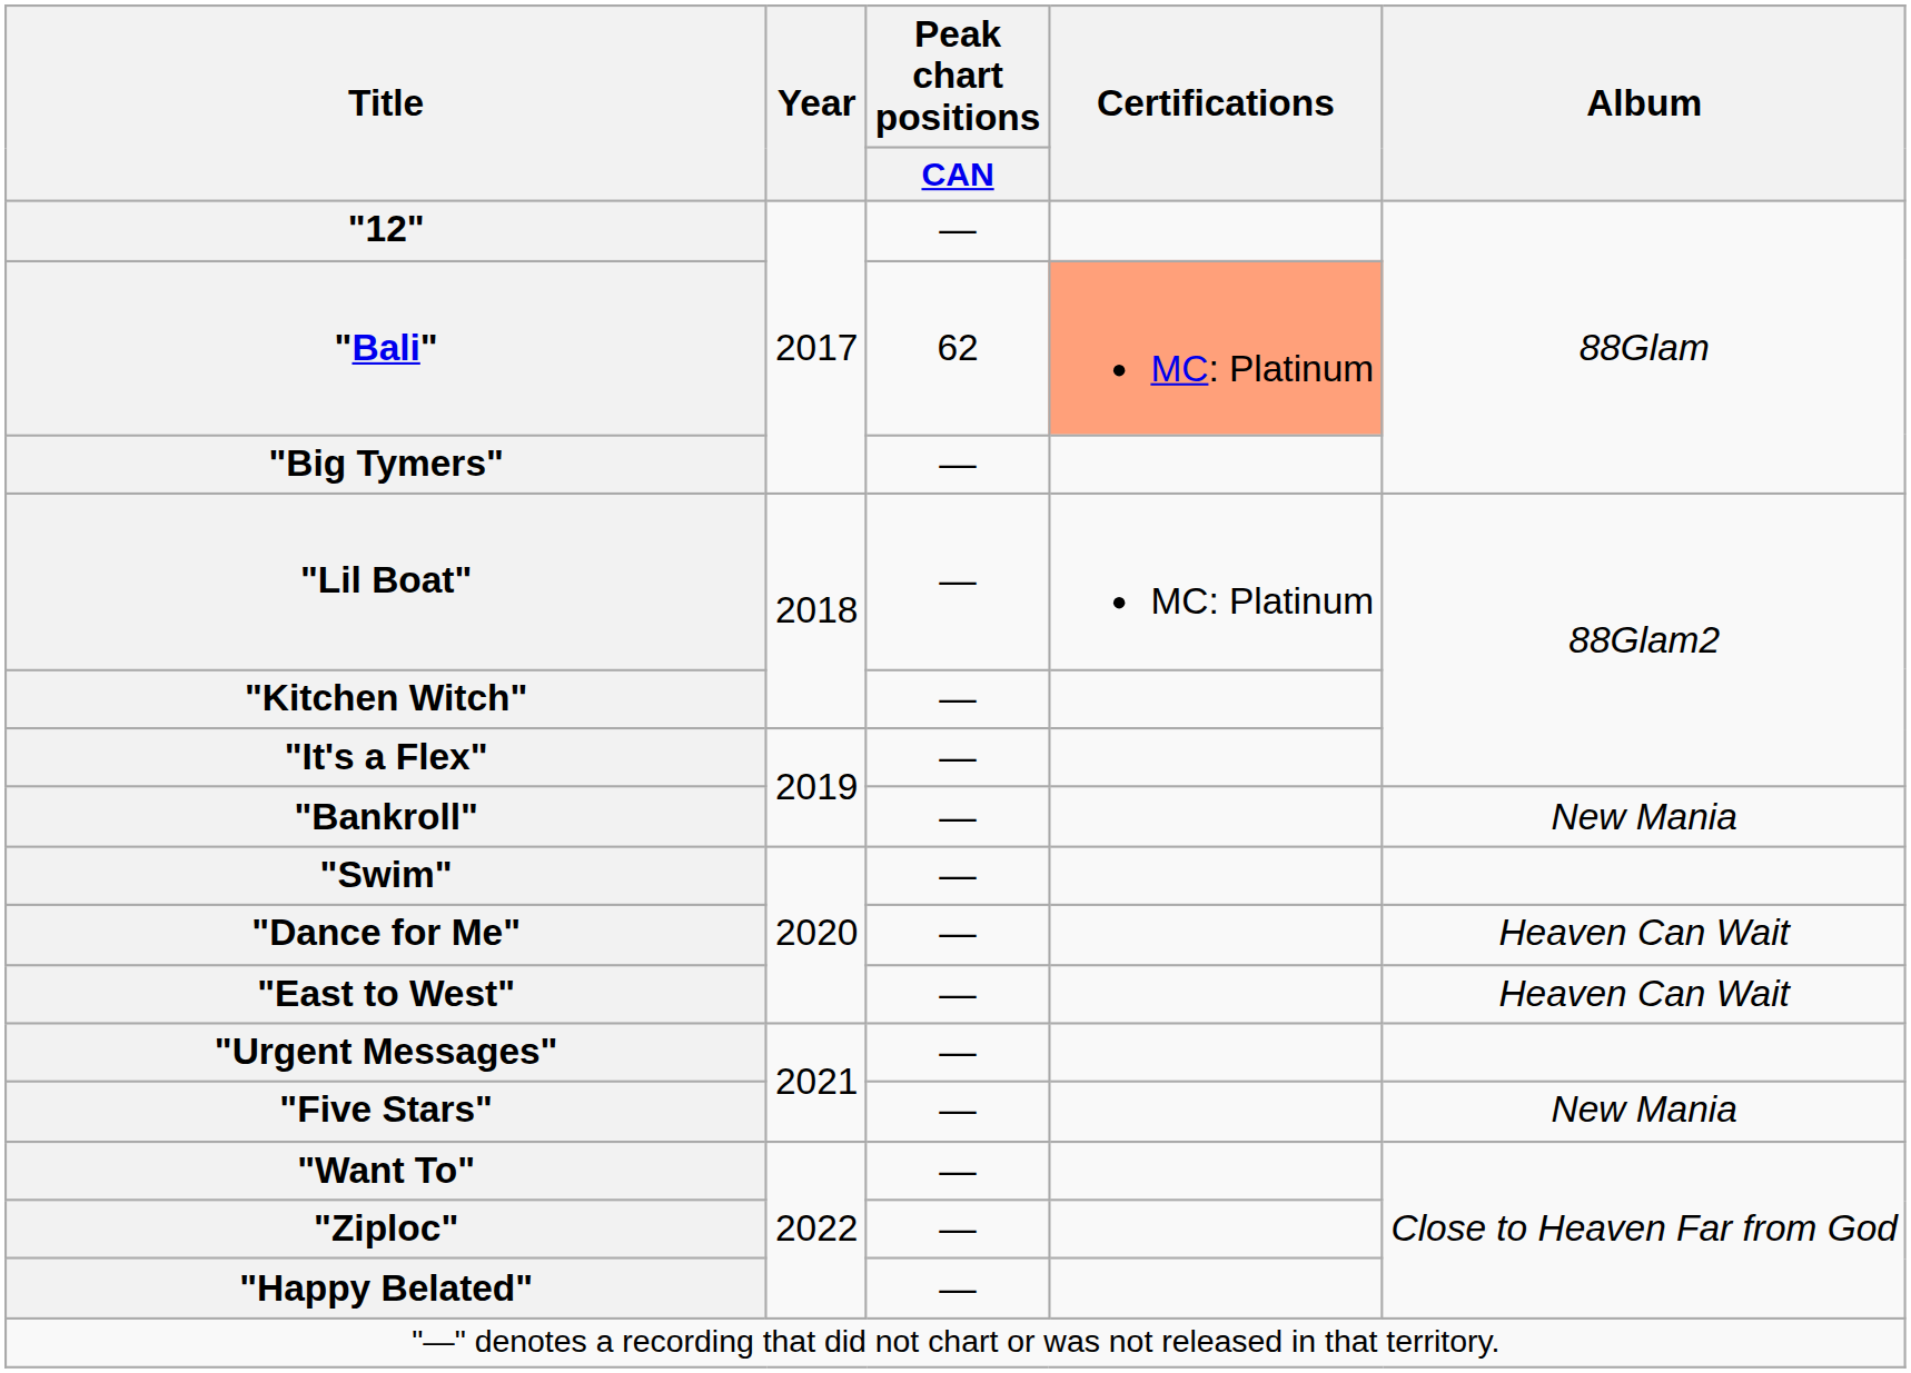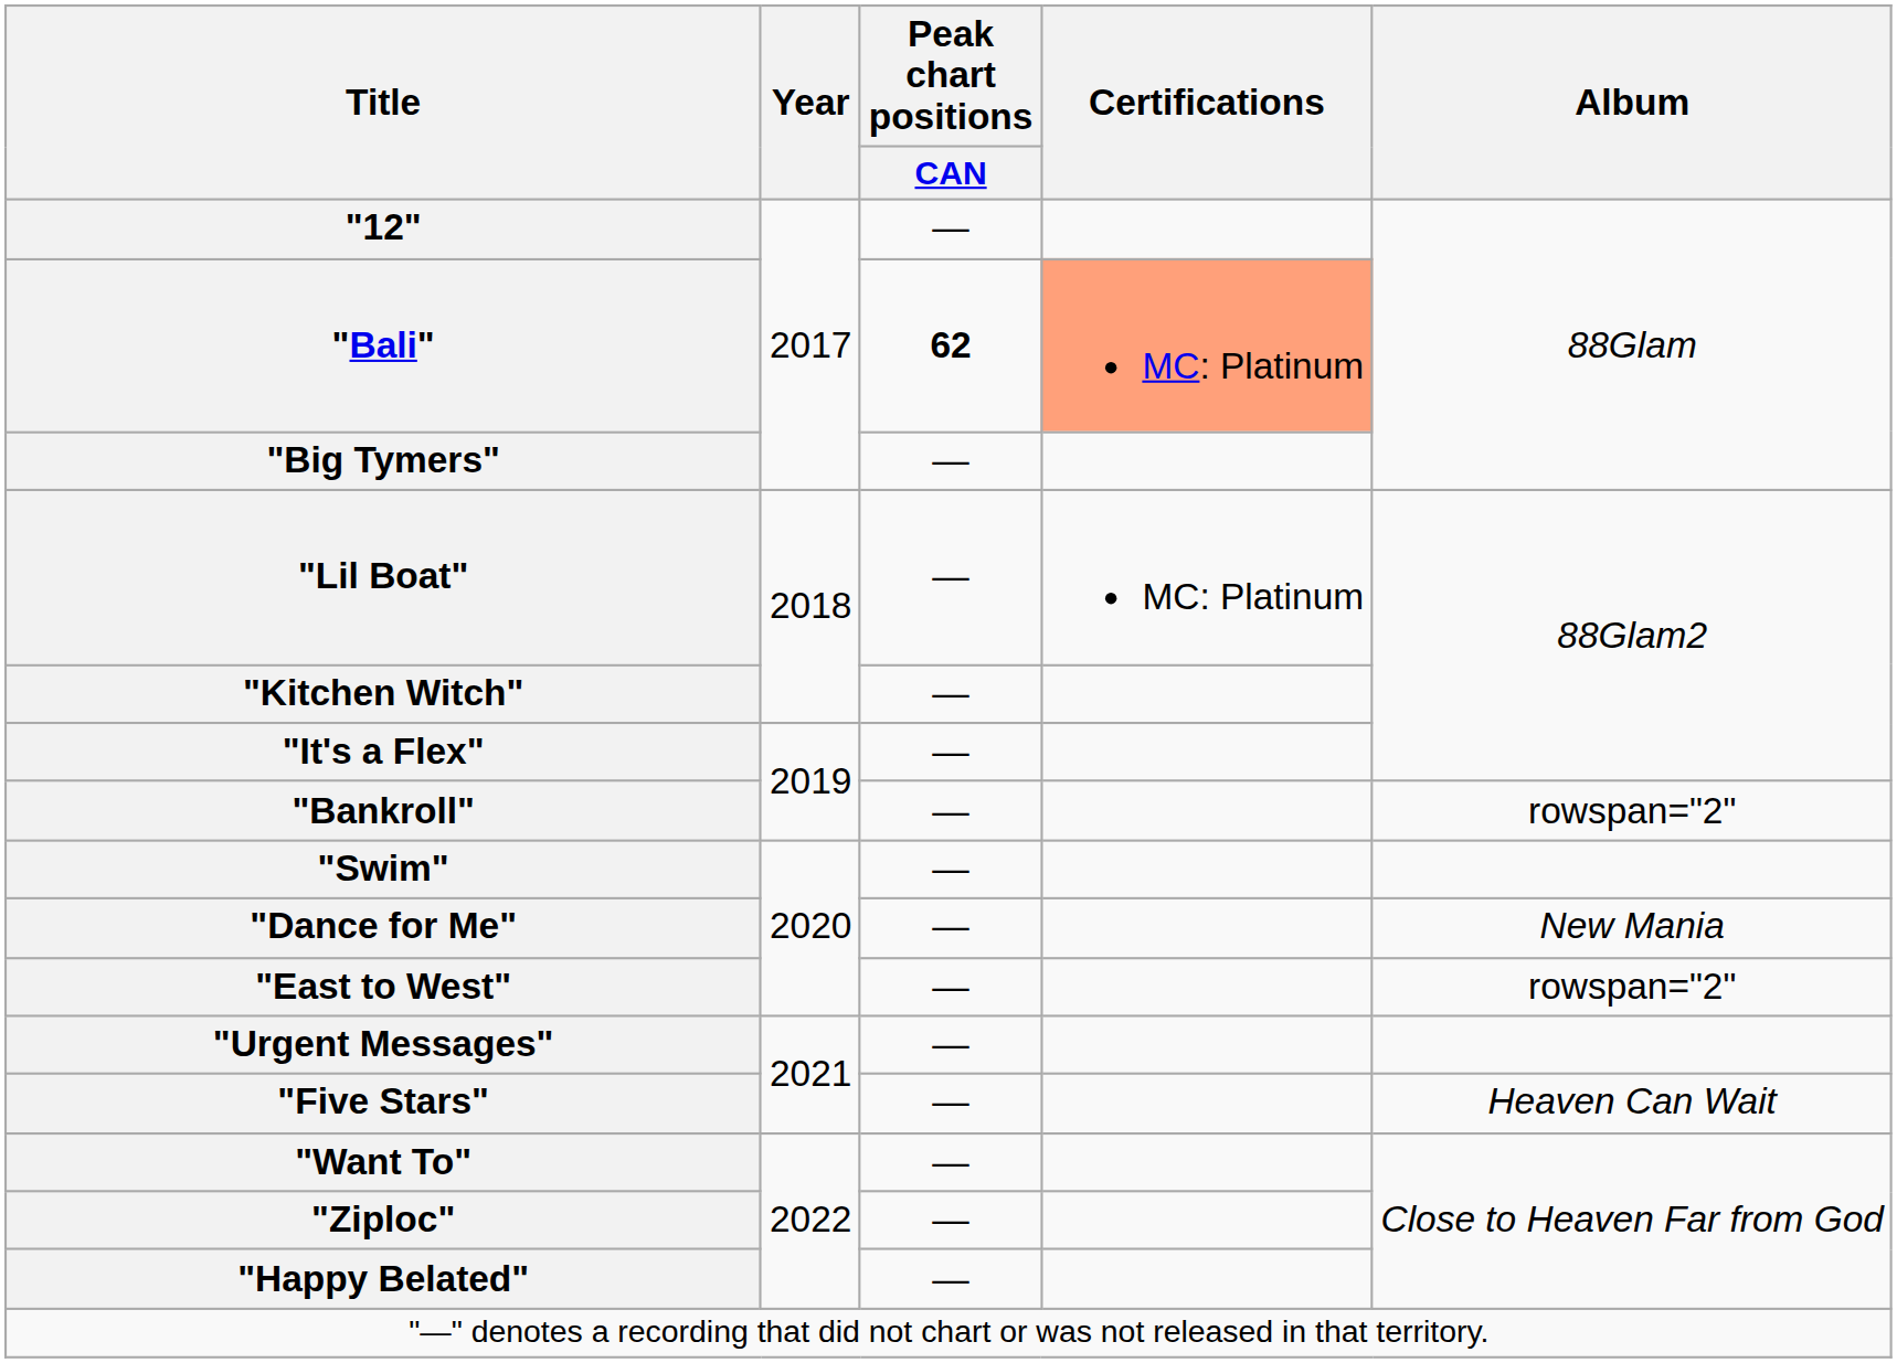"Bali" | Peak chart positions / CAN: normal -> bold
"Bankroll" | Album: New Mania -> rowspan="2"
"Dance for Me" | Album: Heaven Can Wait -> New Mania
"East to West" | Album: Heaven Can Wait -> rowspan="2"
"Five Stars" | Album: New Mania -> Heaven Can Wait
